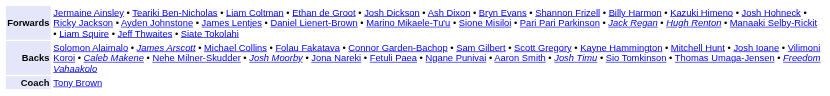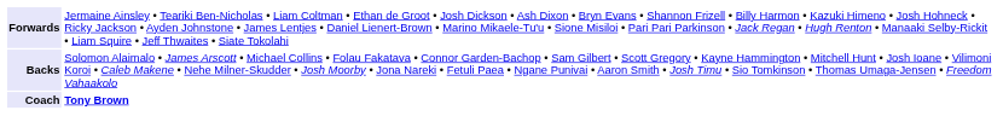Coach | column 2: normal -> bold
